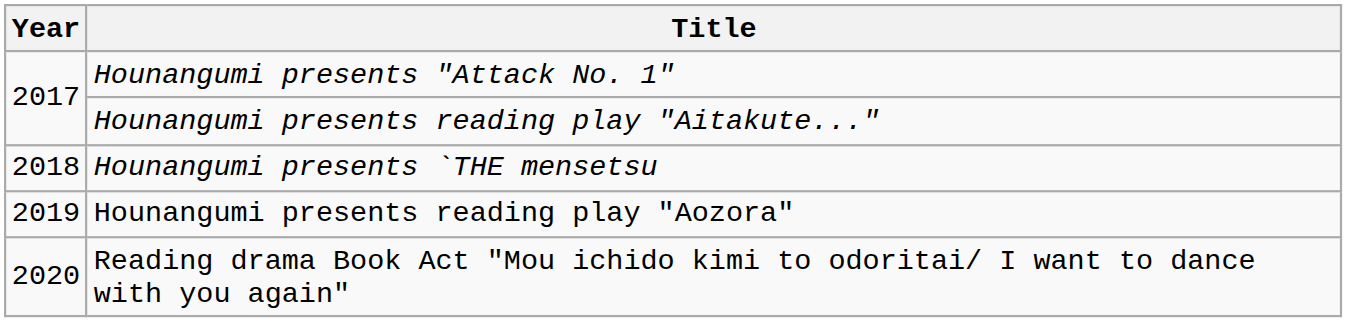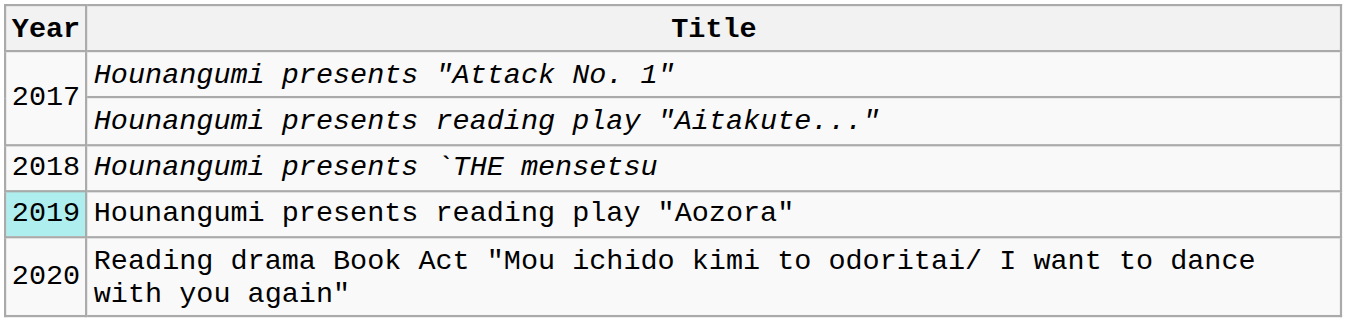Hounangumi presents reading play "Aozora" | Year: no background -> paleturquoise background
